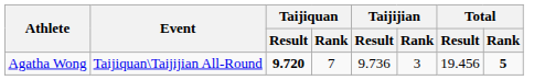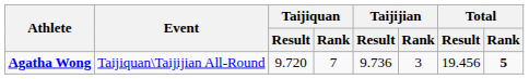row 3 | Athlete: normal -> bold
row 3 | Taijiquan / Result: bold -> normal
